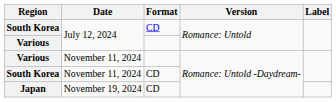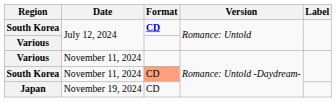South Korea / July 12, 2024 | Format: normal -> bold
South Korea / November 11, 2024 | Format: no background -> lightsalmon background
